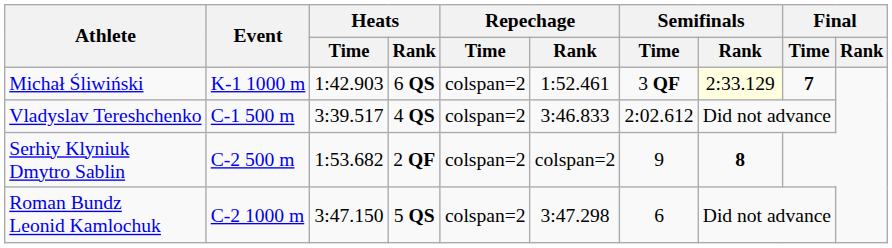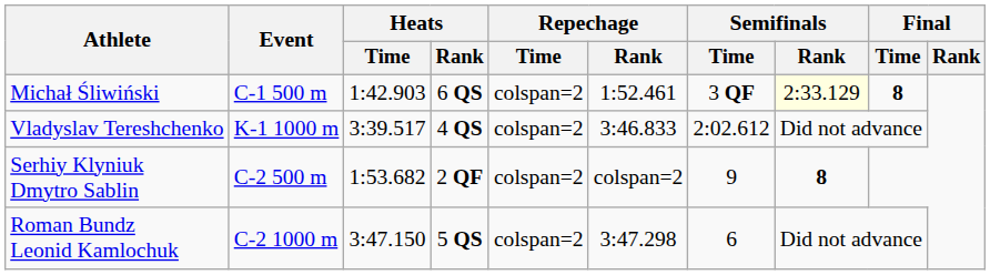Michał Śliwiński | Event: K-1 1000 m -> C-1 500 m
Michał Śliwiński | Final / Time: 7 -> 8
Vladyslav Tereshchenko | Event: C-1 500 m -> K-1 1000 m
